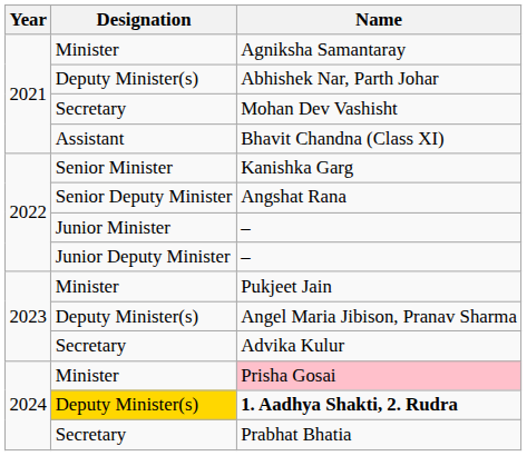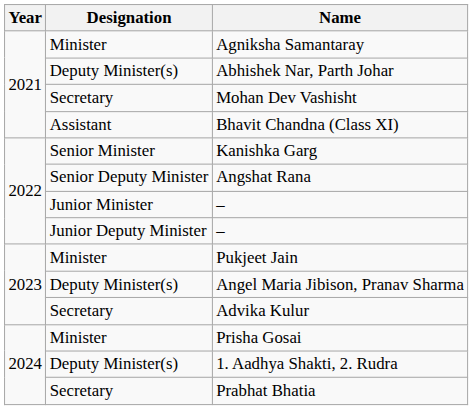Prisha Gosai | Name: pink background -> no background
1. Aadhya Shakti, 2. Rudra | Designation: gold background -> no background
1. Aadhya Shakti, 2. Rudra | Name: bold -> normal
